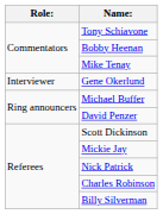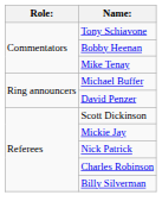- row: Interviewer | Gene Okerlund
